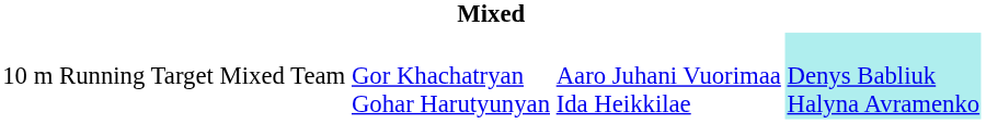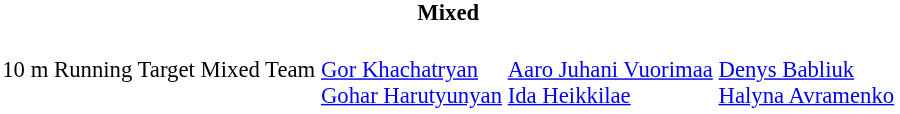10 m Running Target Mixed Team | column 4: paleturquoise background -> no background
